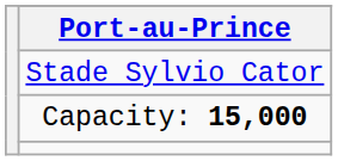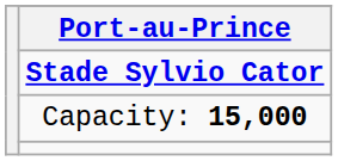Stade Sylvio Cator | Port-au-Prince: normal -> bold
